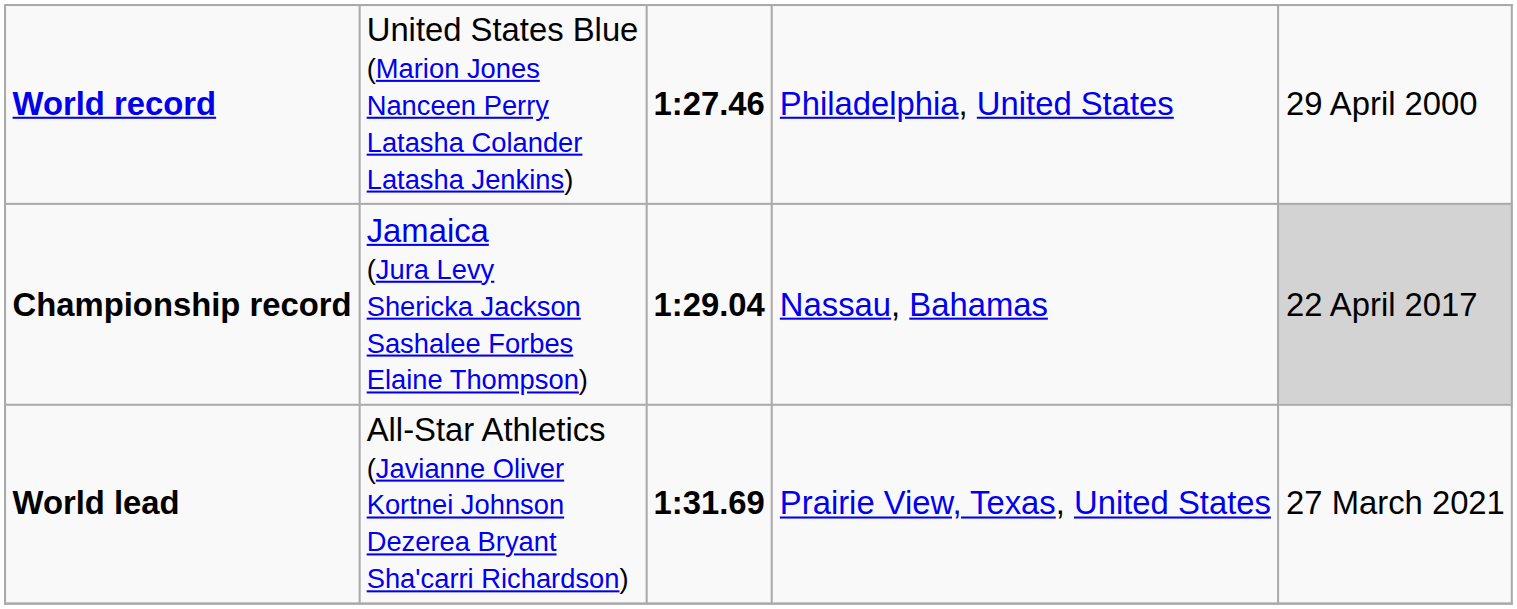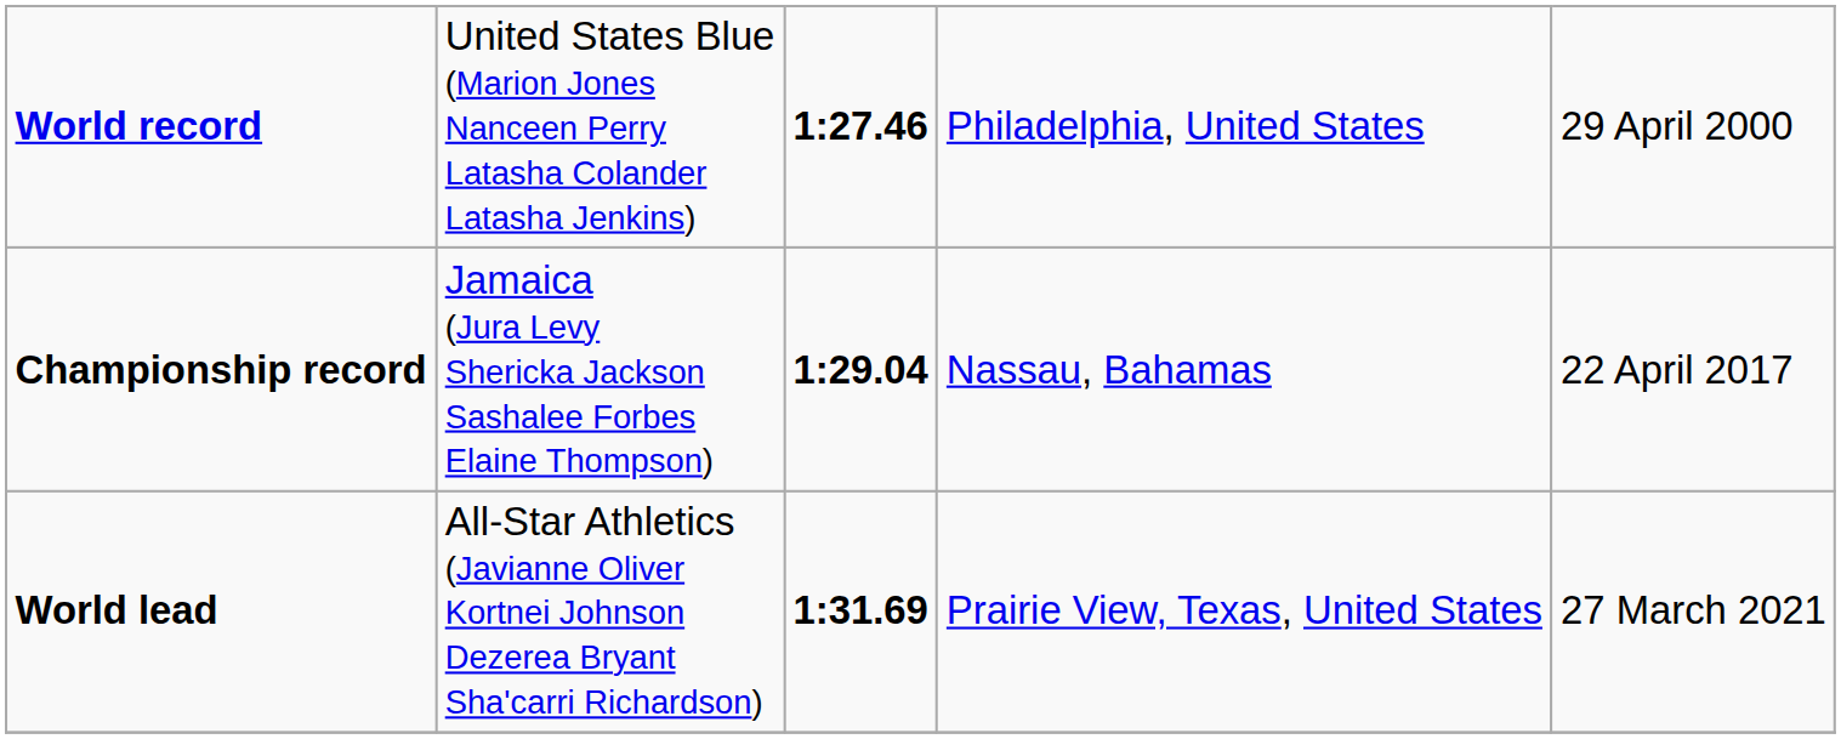Championship record | column 5: lightgrey background -> no background
